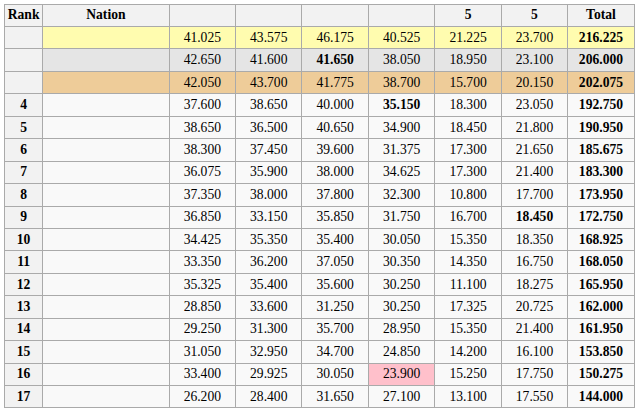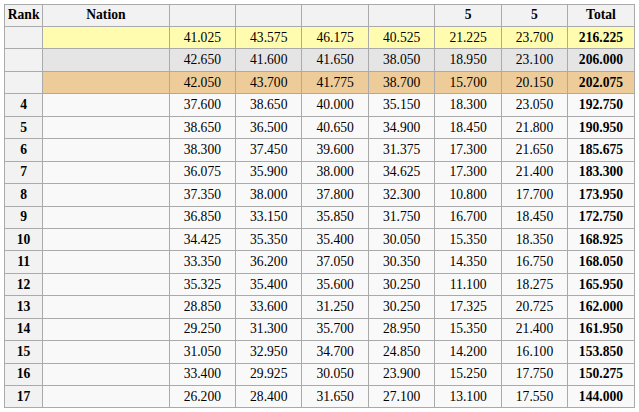42.650 | column 5: bold -> normal
37.600 | column 6: bold -> normal
36.850 | column 8: bold -> normal
33.400 | column 6: pink background -> no background
